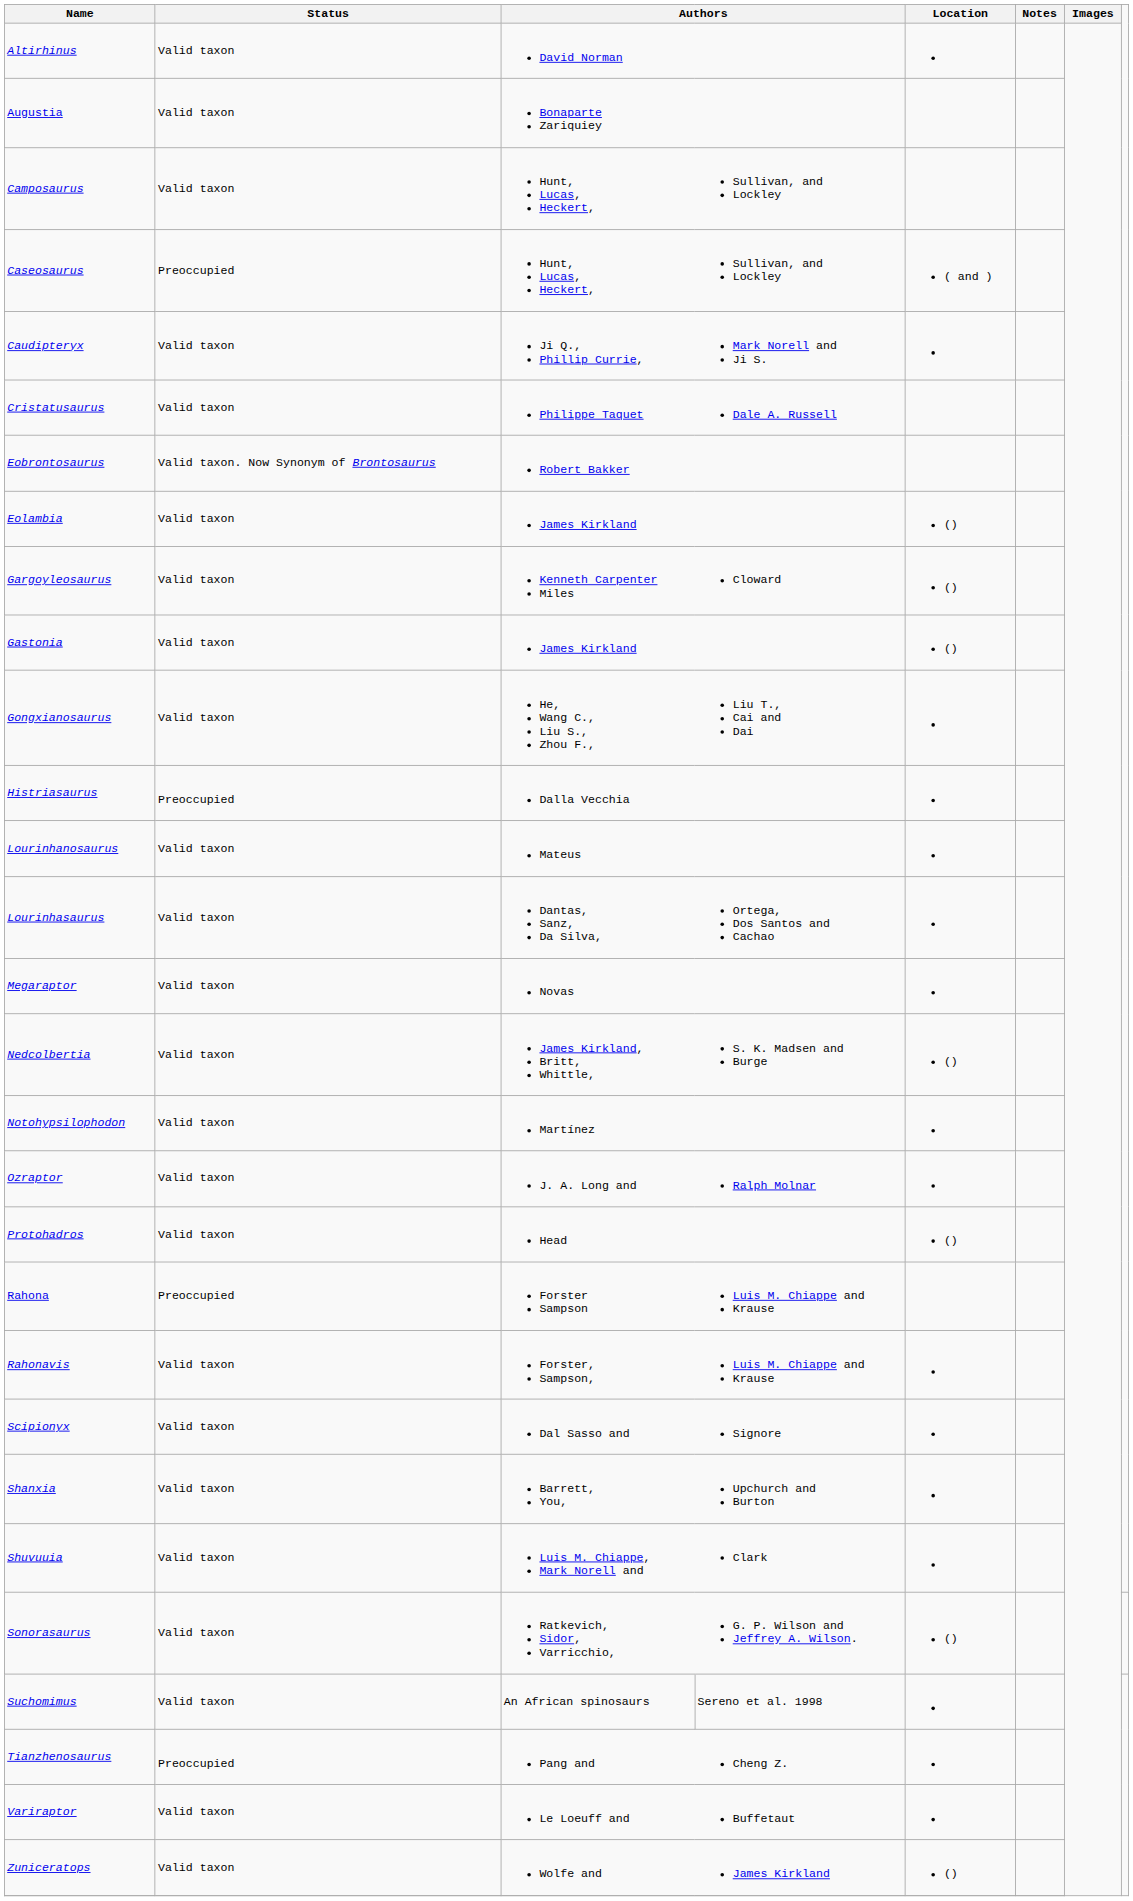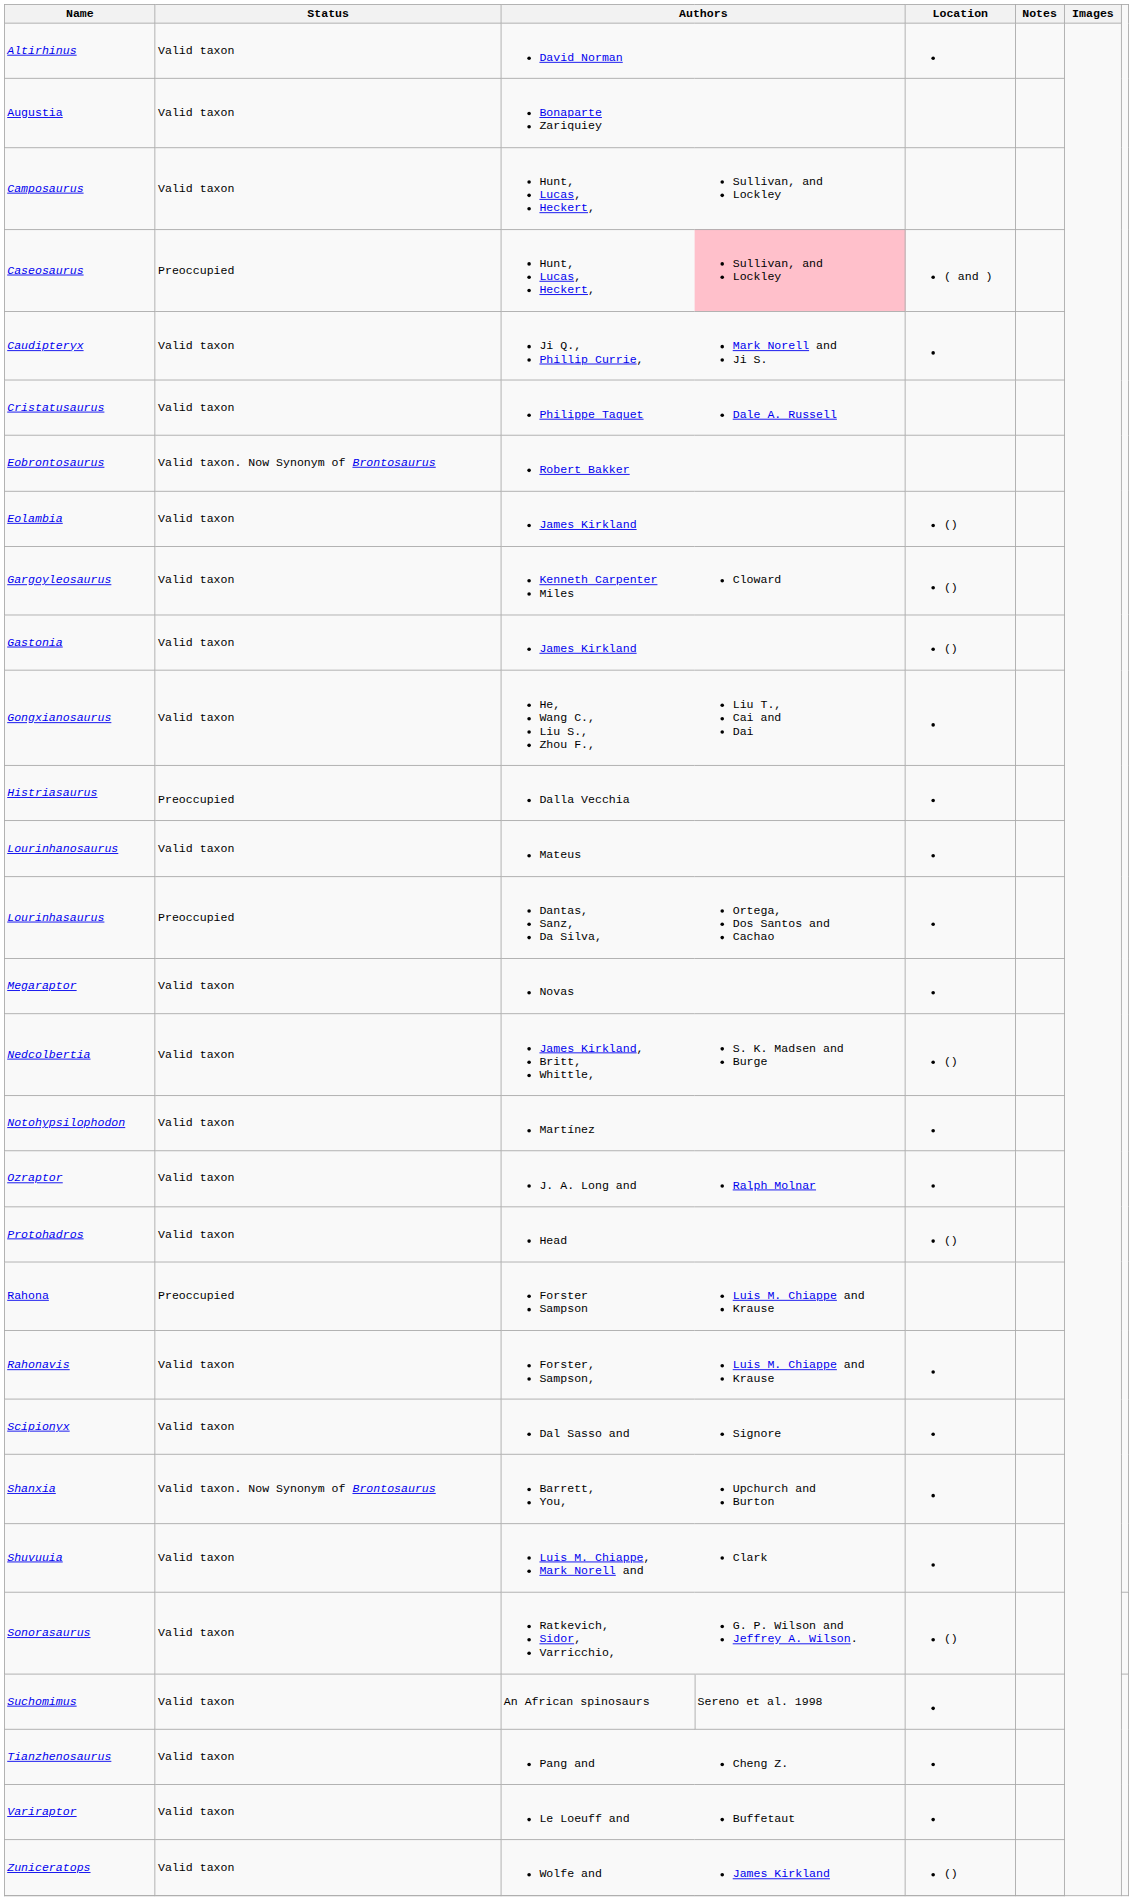Caseosaurus | column 4: no background -> pink background
Lourinhasaurus | Status: Valid taxon -> Preoccupied
Shanxia | Status: Valid taxon -> Valid taxon. Now Synonym of Brontosaurus
Tianzhenosaurus | Status: Preoccupied -> Valid taxon
